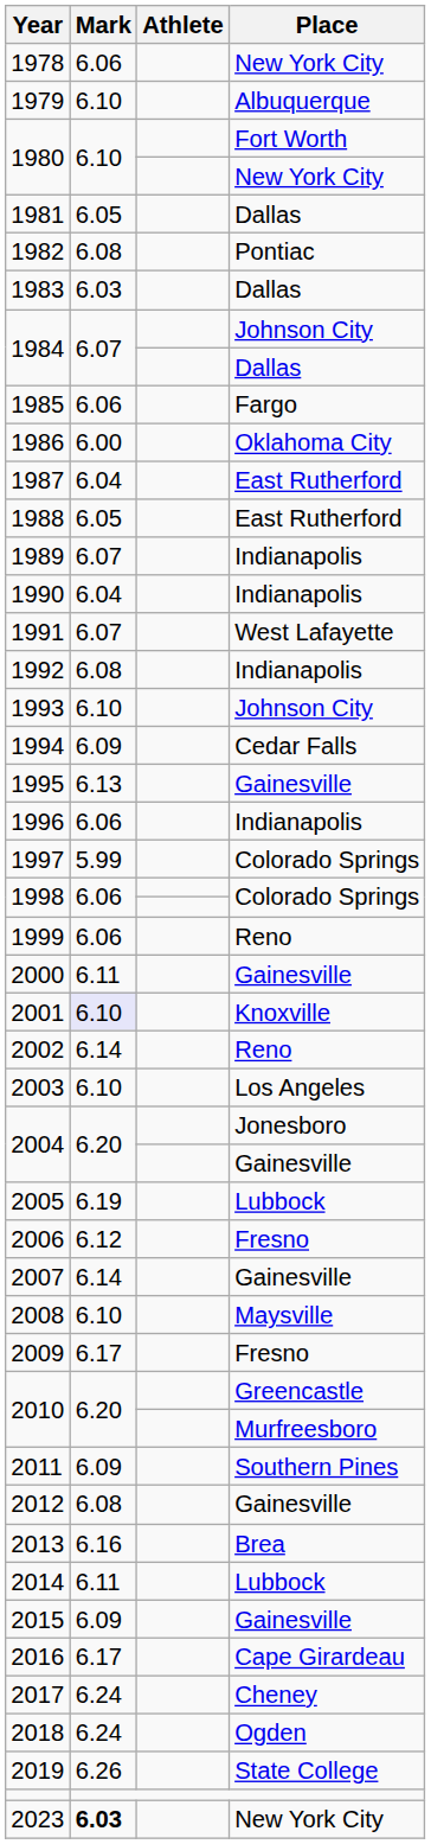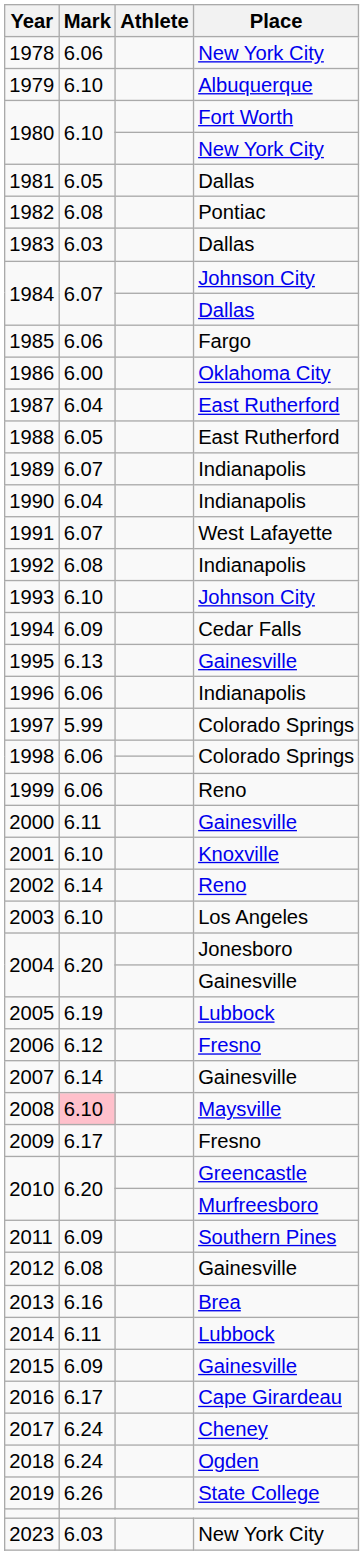2001 | Mark: lavender background -> no background
2008 | Mark: no background -> pink background
2023 | Mark: bold -> normal
